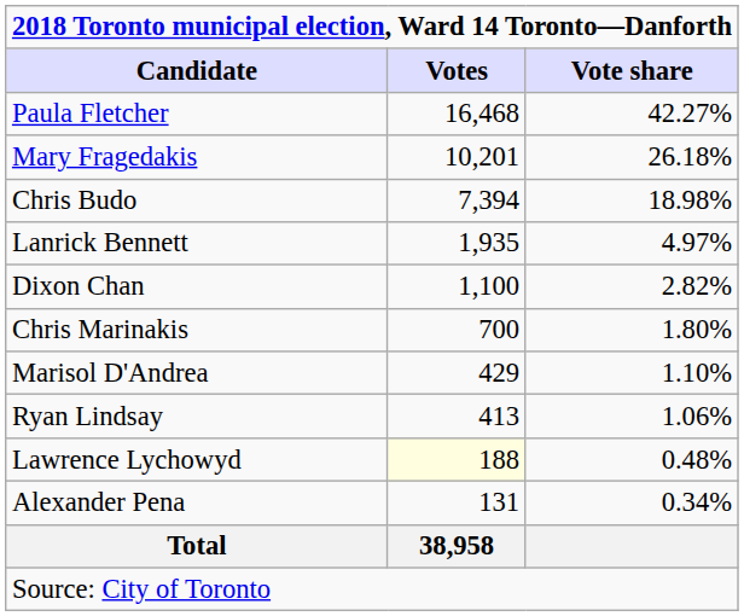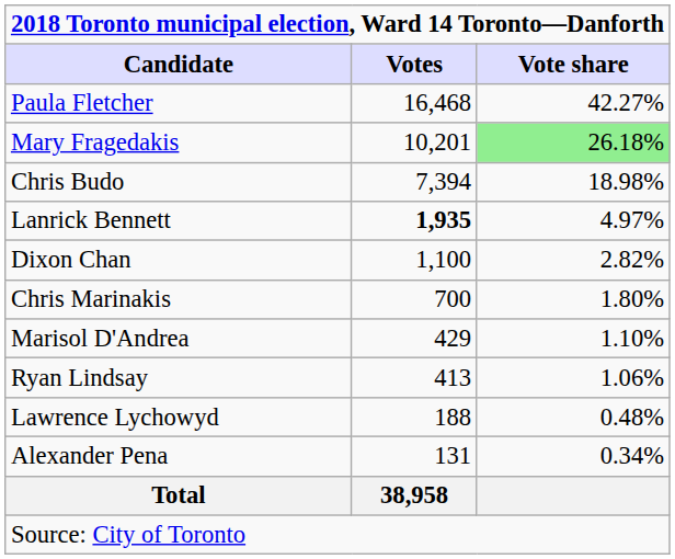Mary Fragedakis | Vote share: no background -> lightgreen background
Lanrick Bennett | Votes: normal -> bold
Lawrence Lychowyd | Votes: lightyellow background -> no background
